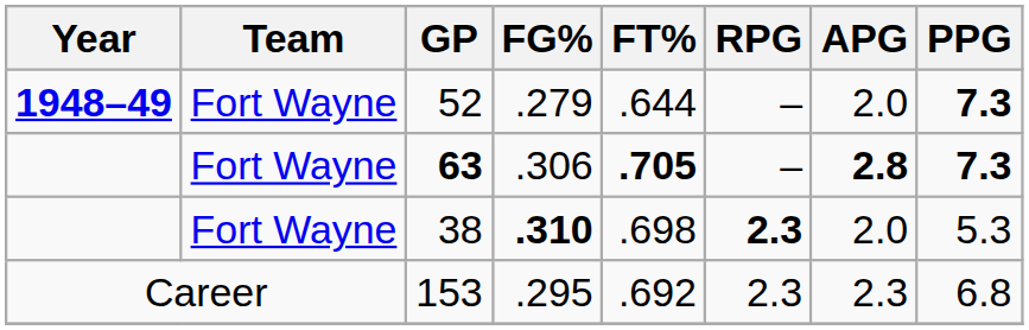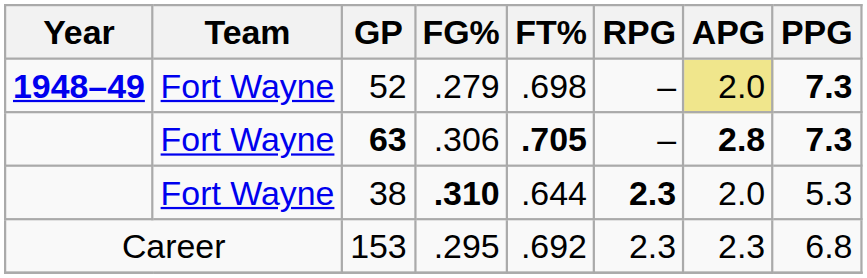52 | FT%: .644 -> .698
52 | APG: no background -> khaki background
38 | FT%: .698 -> .644
